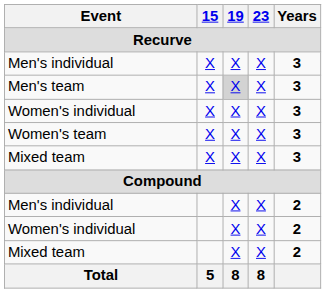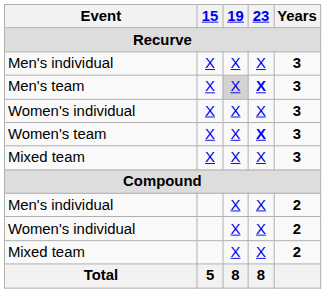Men's team | 23: normal -> bold
Women's team | 23: normal -> bold
